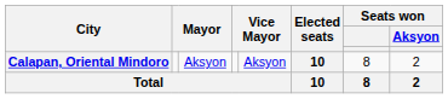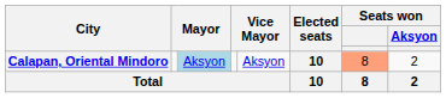Calapan, Oriental Mindoro | column 3: no background -> lightblue background
Calapan, Oriental Mindoro | Seats won: no background -> lightsalmon background
